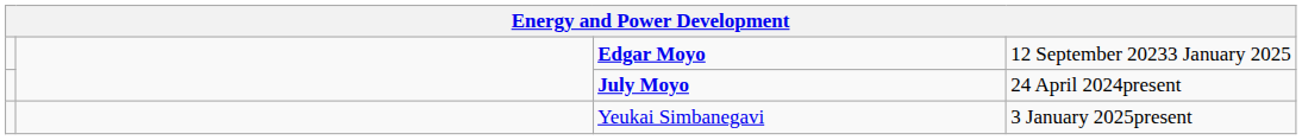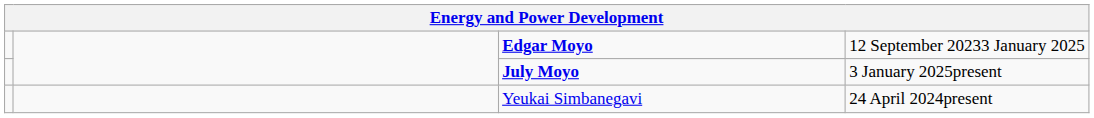July Moyo | column 4: 24 April 2024present -> 3 January 2025present
Yeukai Simbanegavi | column 4: 3 January 2025present -> 24 April 2024present
